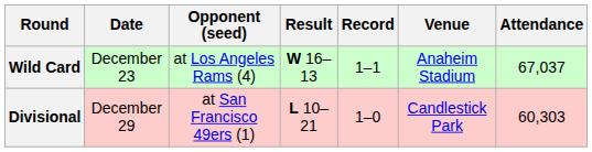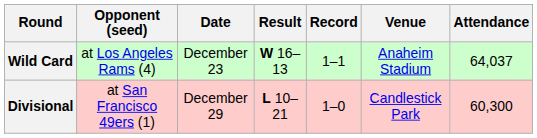columns swapped: Date <-> Opponent (seed)
Wild Card | Attendance: 67,037 -> 64,037
Divisional | Attendance: 60,303 -> 60,300
